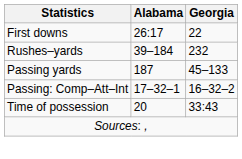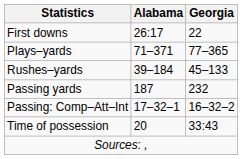+ row: Plays–yards | 71–371 | 77–365
Rushes–yards | Georgia: 232 -> 45–133
Passing yards | Georgia: 45–133 -> 232
